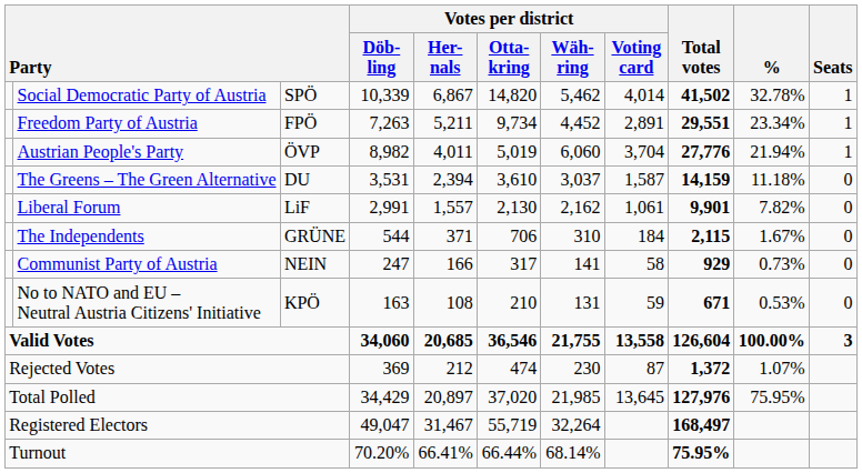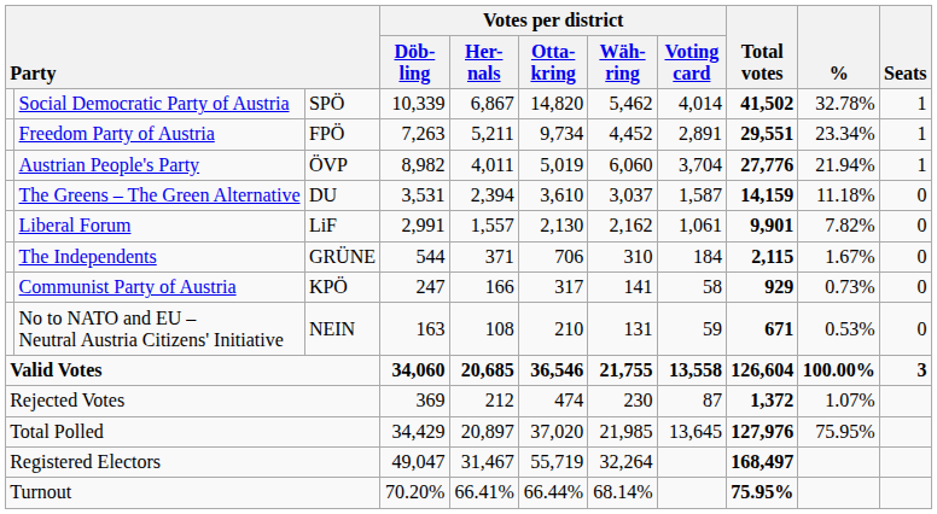Communist Party of Austria | column 3: NEIN -> KPÖ
No to NATO and EU – Neutral Austria Citizens' Initiative | column 3: KPÖ -> NEIN
